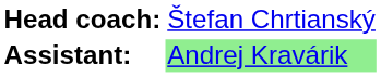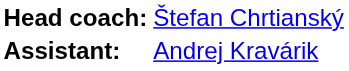Assistant: | column 2: lightgreen background -> no background
